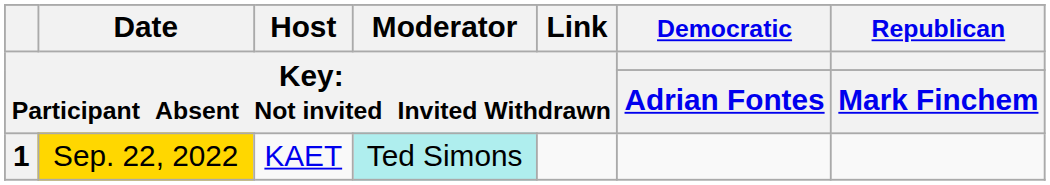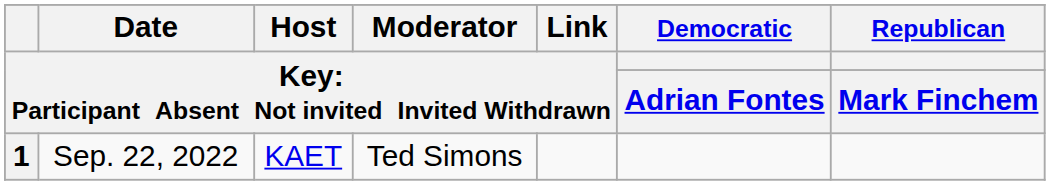1 | column 2: gold background -> no background
1 | column 4: paleturquoise background -> no background
